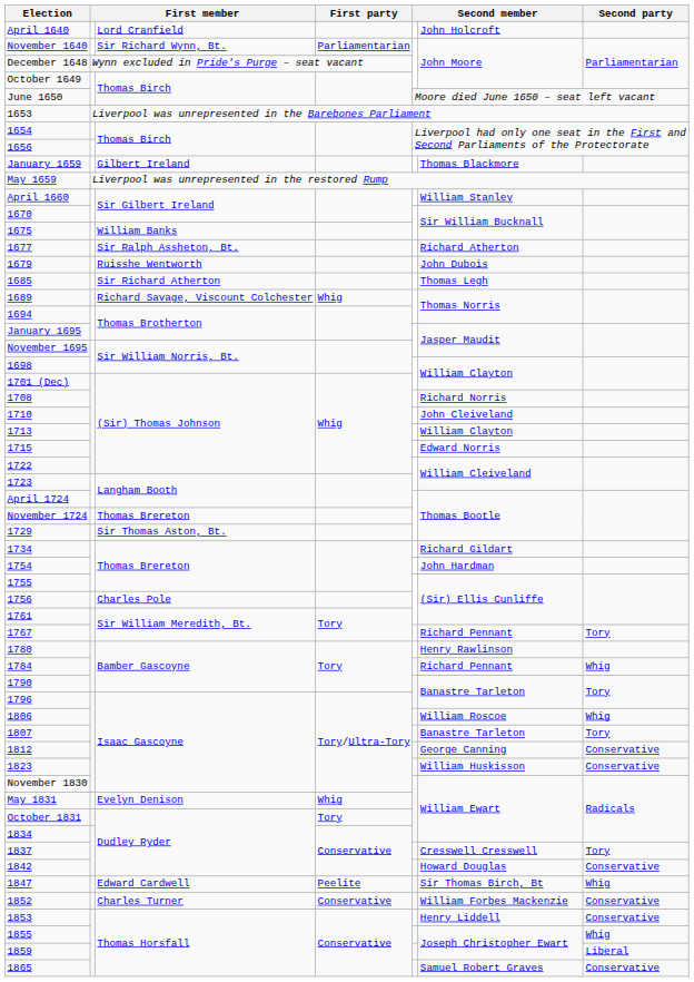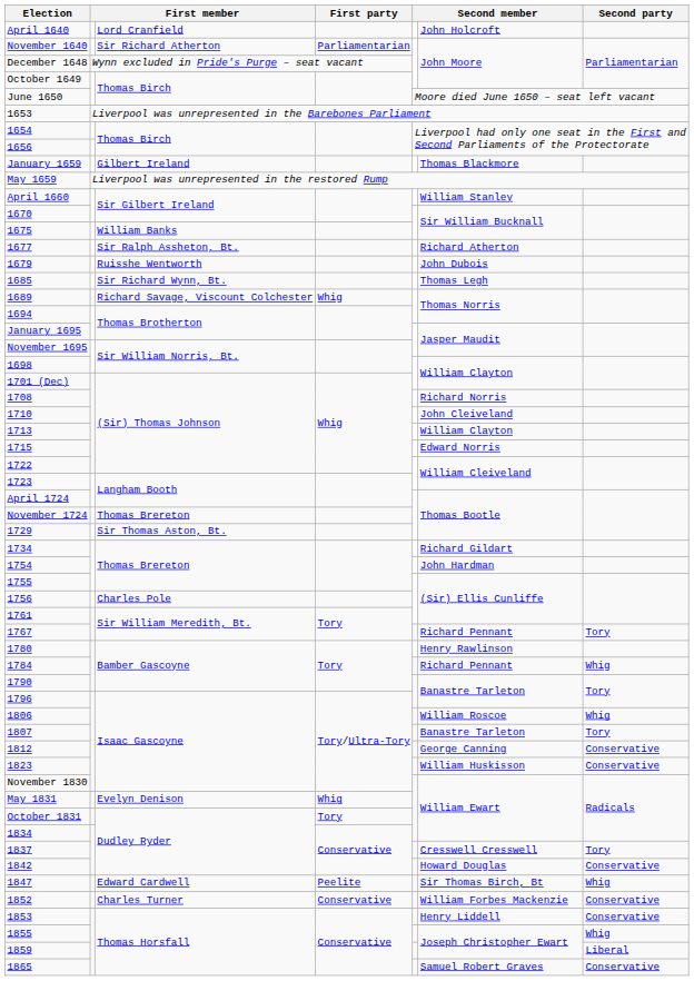November 1640 | column 3: Sir Richard Wynn, Bt. -> Sir Richard Atherton
1685 | column 3: Sir Richard Atherton -> Sir Richard Wynn, Bt.
